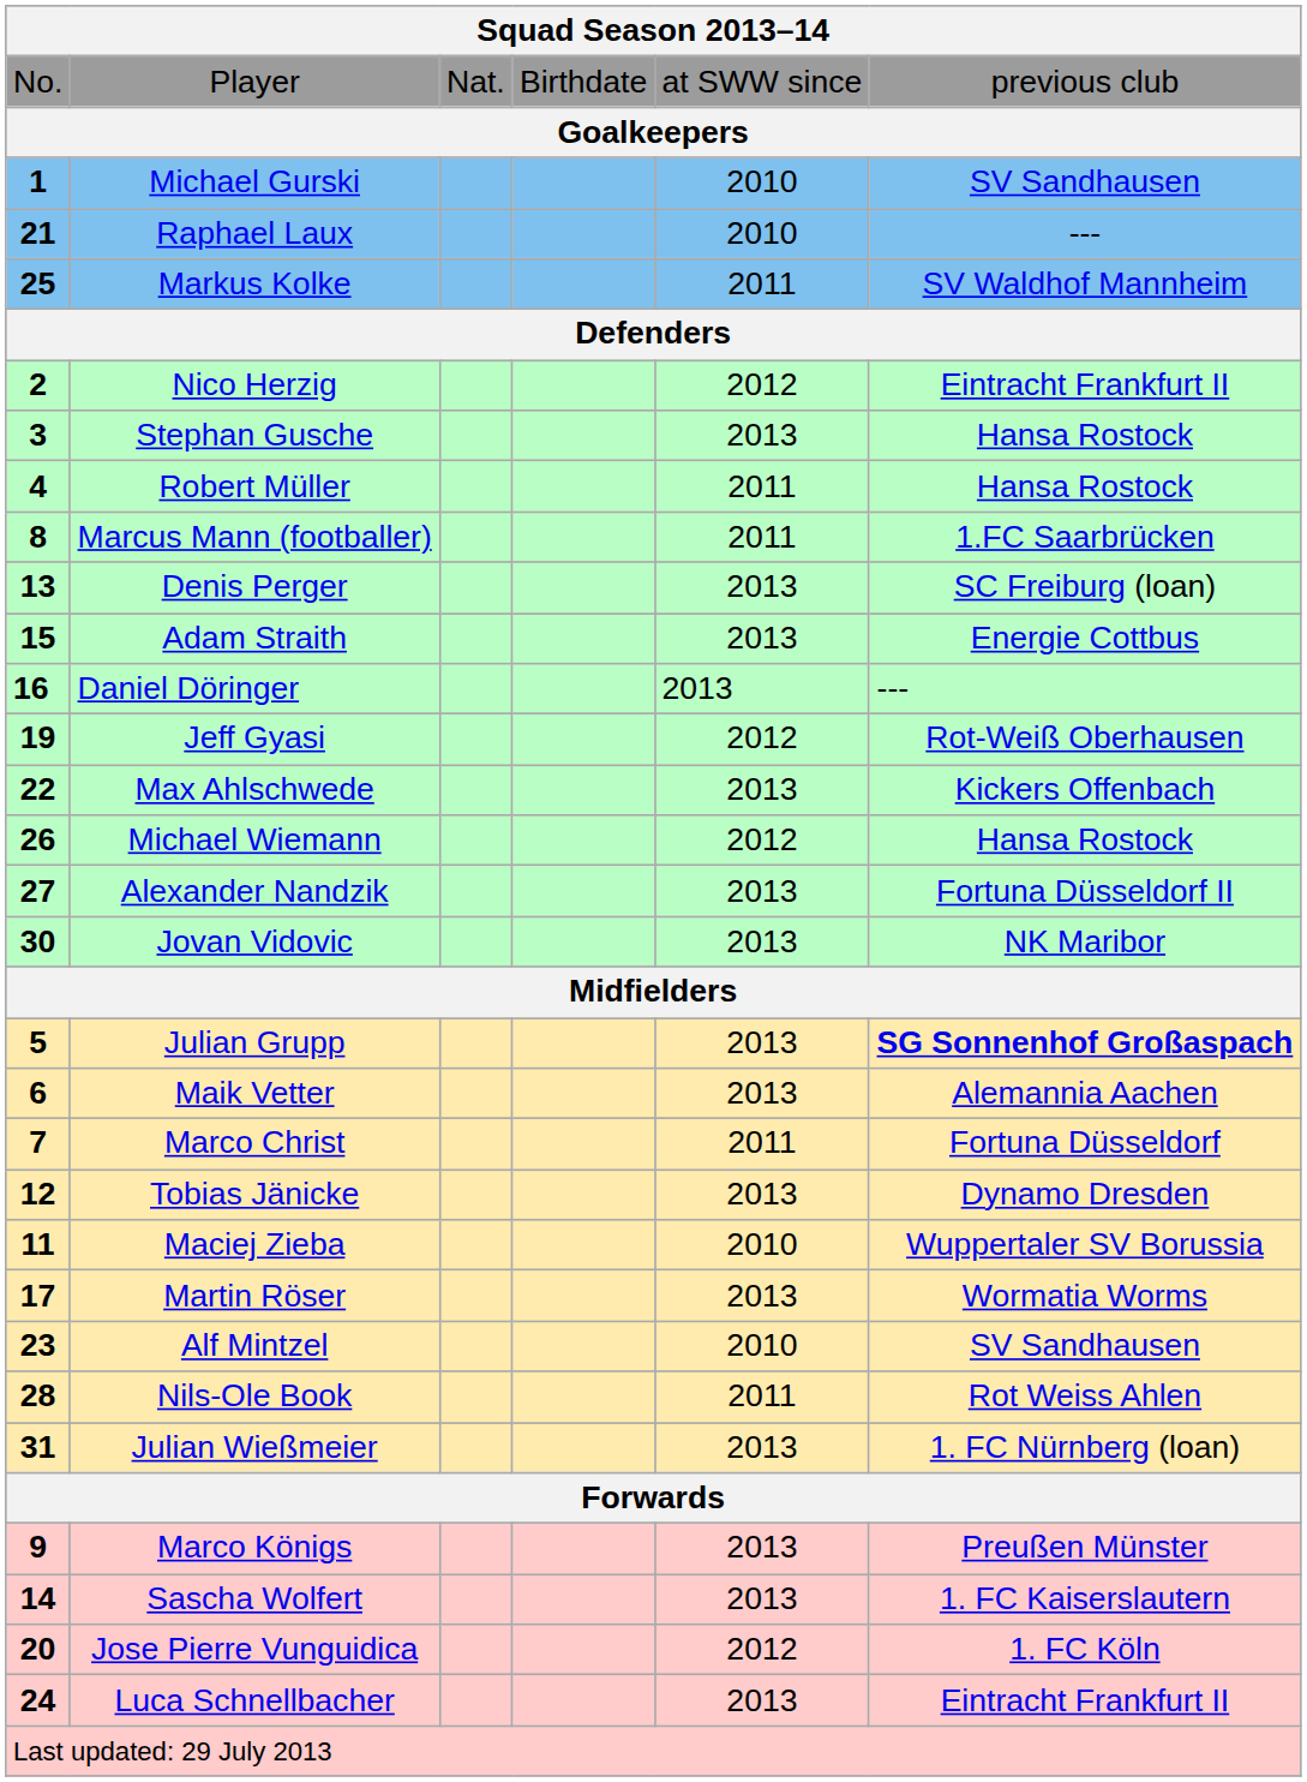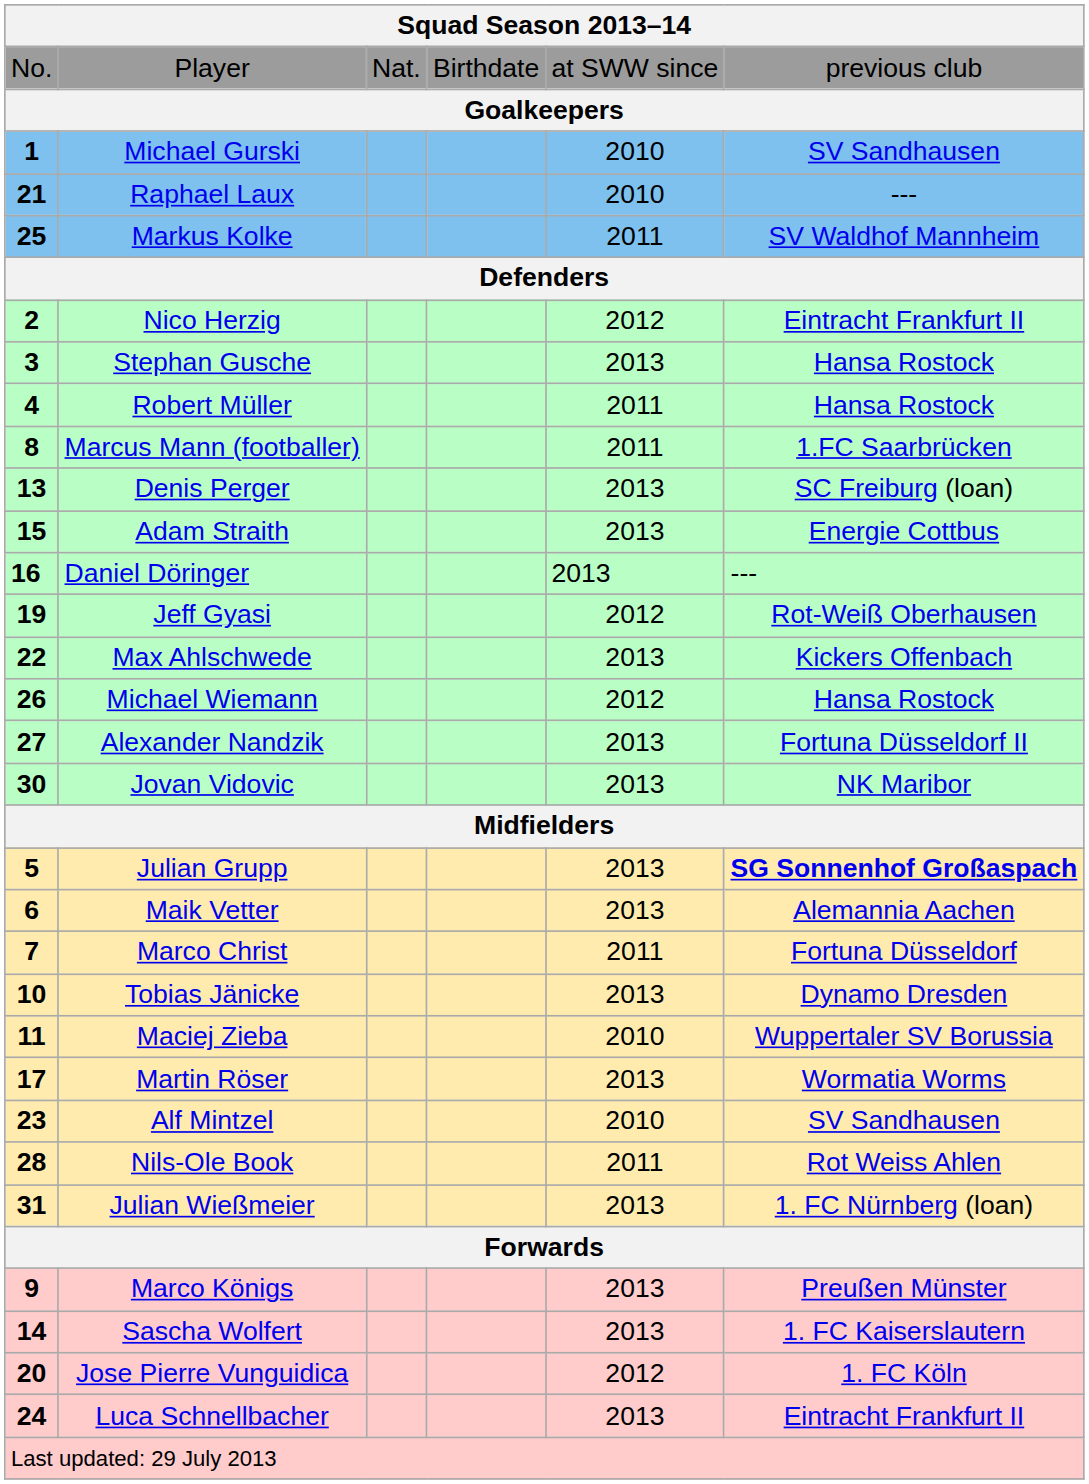Tobias Jänicke | column 1: 12 -> 10
